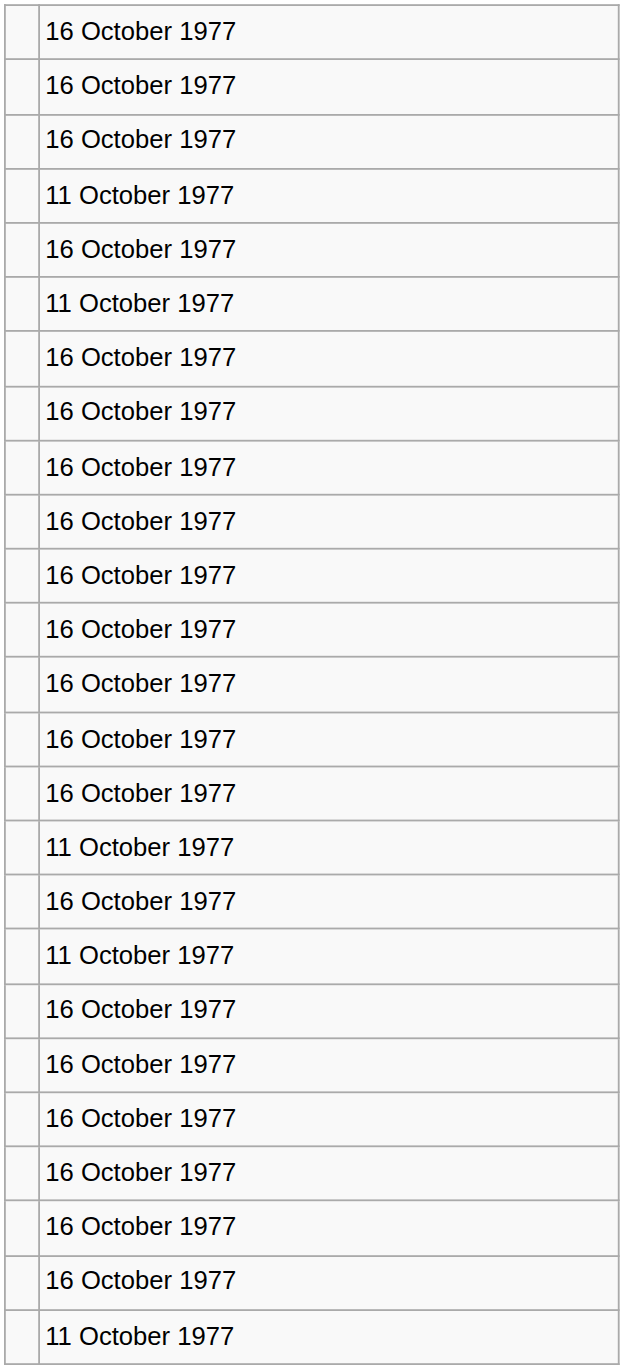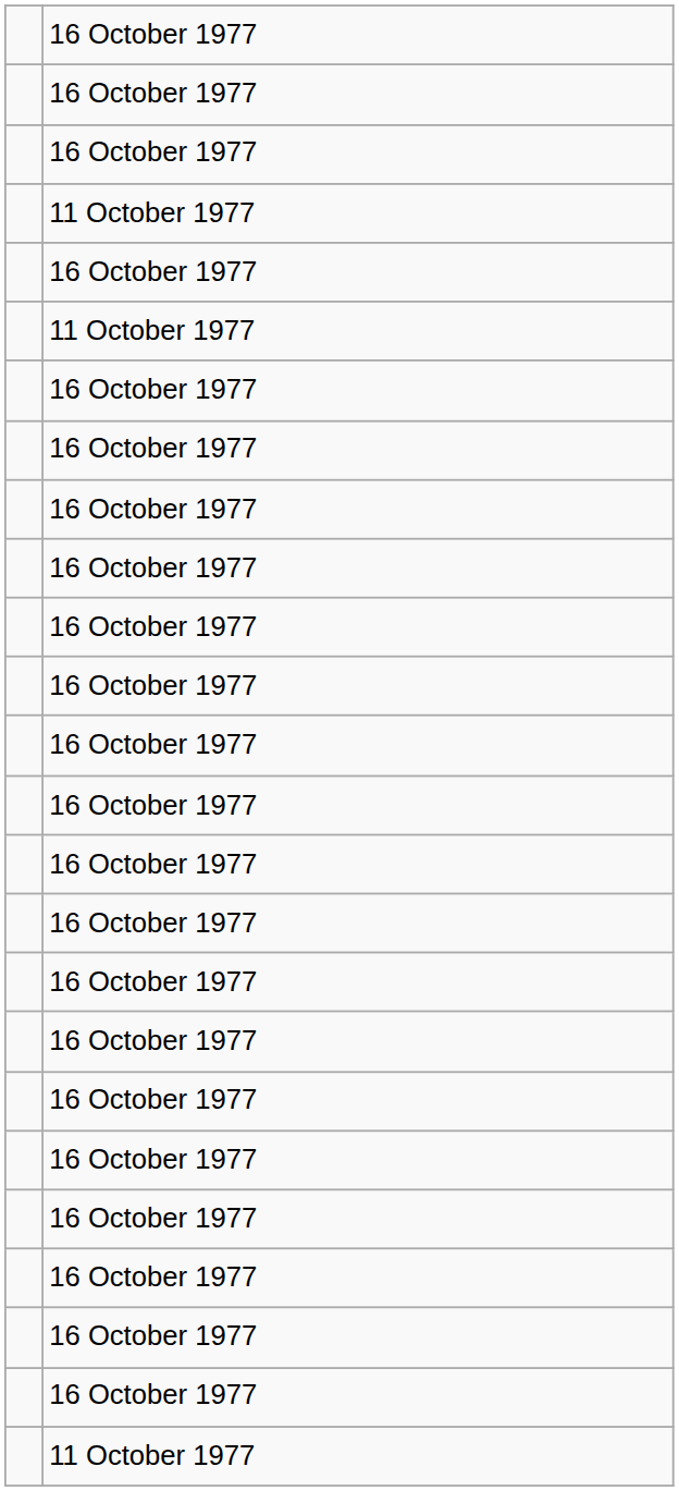row 16 | column 2: 11 October 1977 -> 16 October 1977
row 18 | column 2: 11 October 1977 -> 16 October 1977
